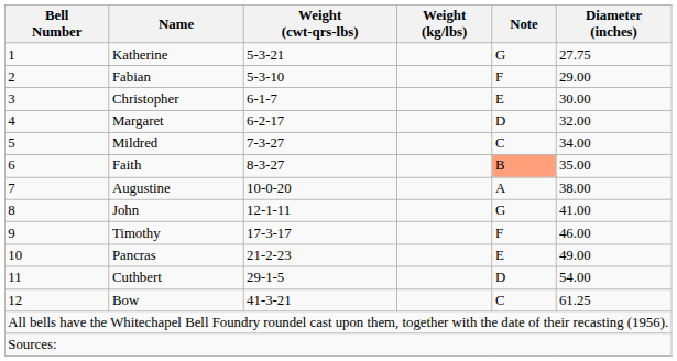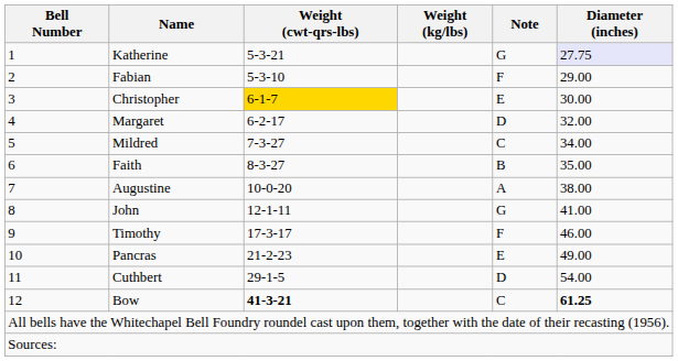Katherine | Diameter (inches): no background -> lavender background
Christopher | Weight (cwt-qrs-lbs): no background -> gold background
Faith | Note: lightsalmon background -> no background
Bow | Weight (cwt-qrs-lbs): normal -> bold
Bow | Diameter (inches): normal -> bold
